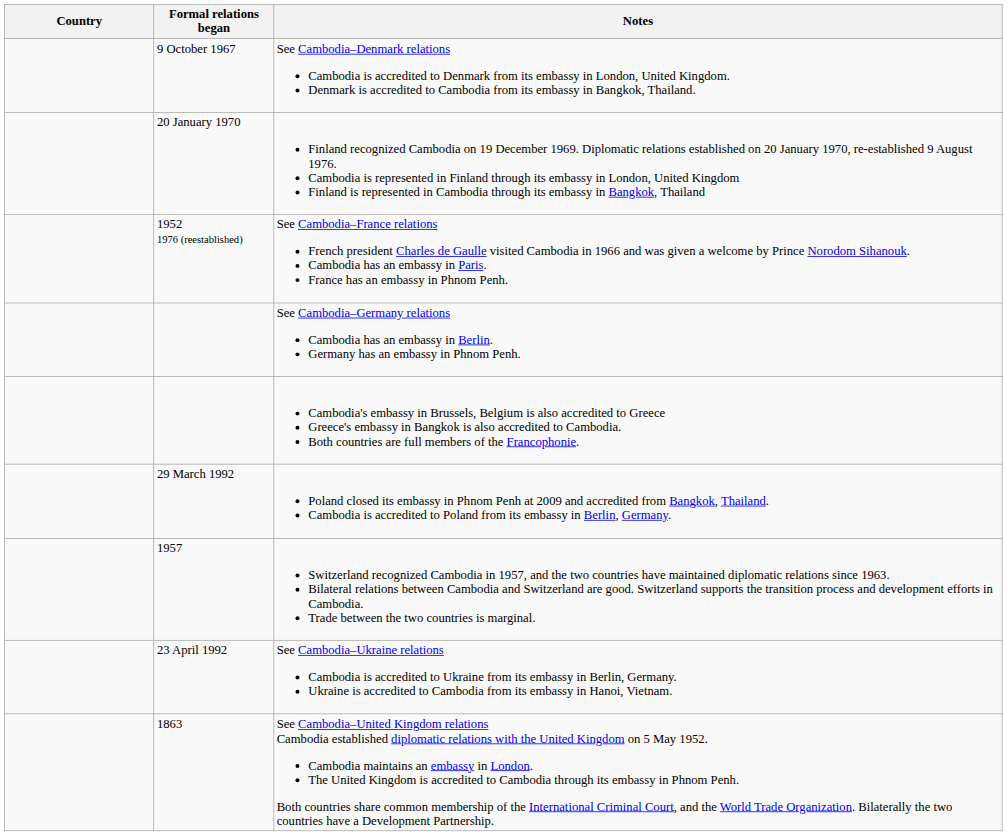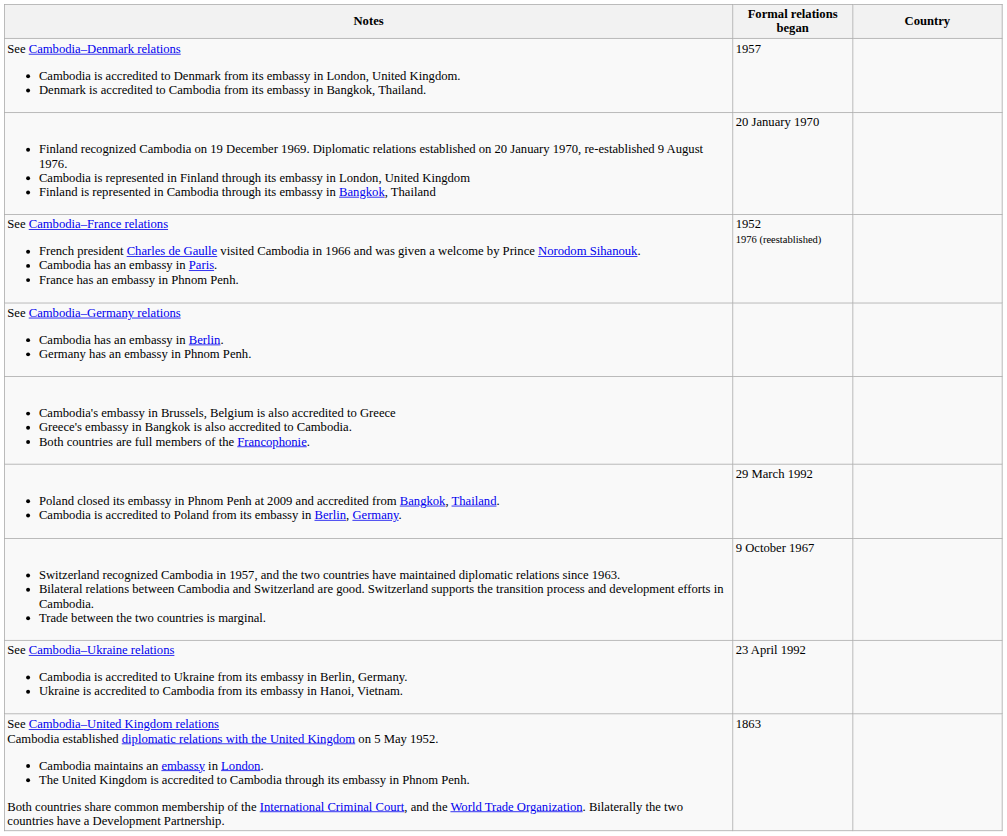columns swapped: Country <-> Notes
row 2 | Formal relations began: 9 October 1967 -> 1957
row 8 | Formal relations began: 1957 -> 9 October 1967
